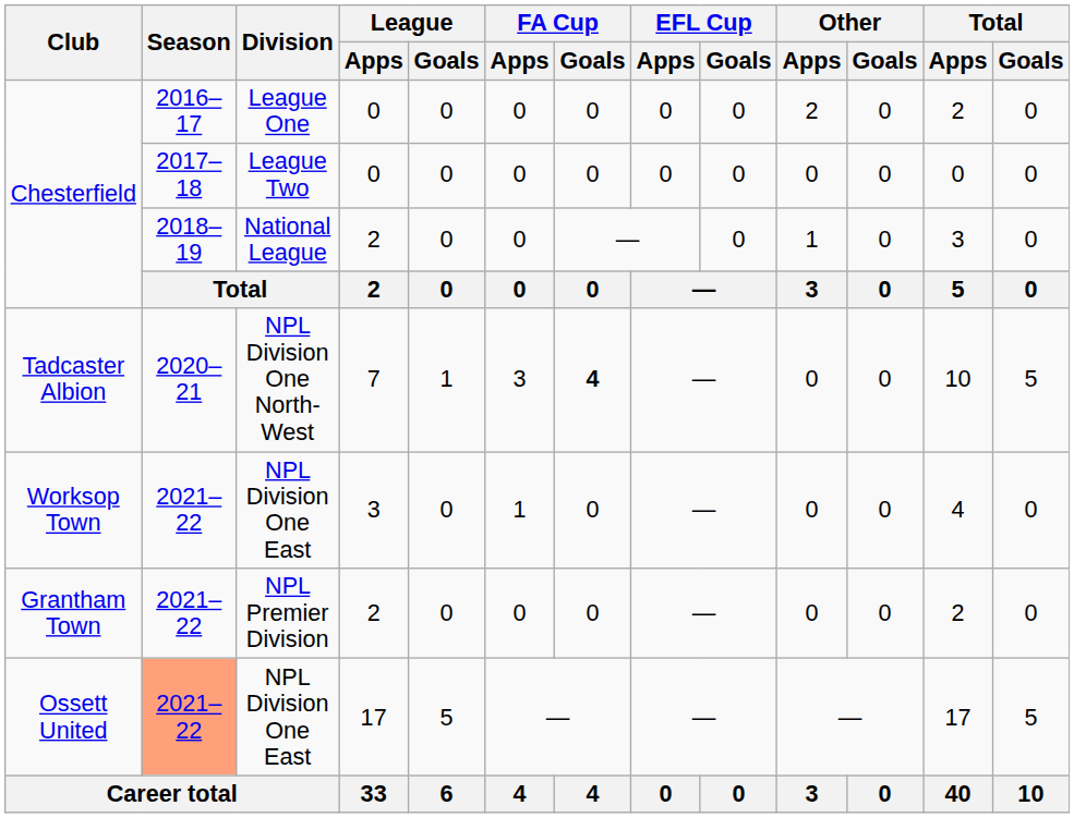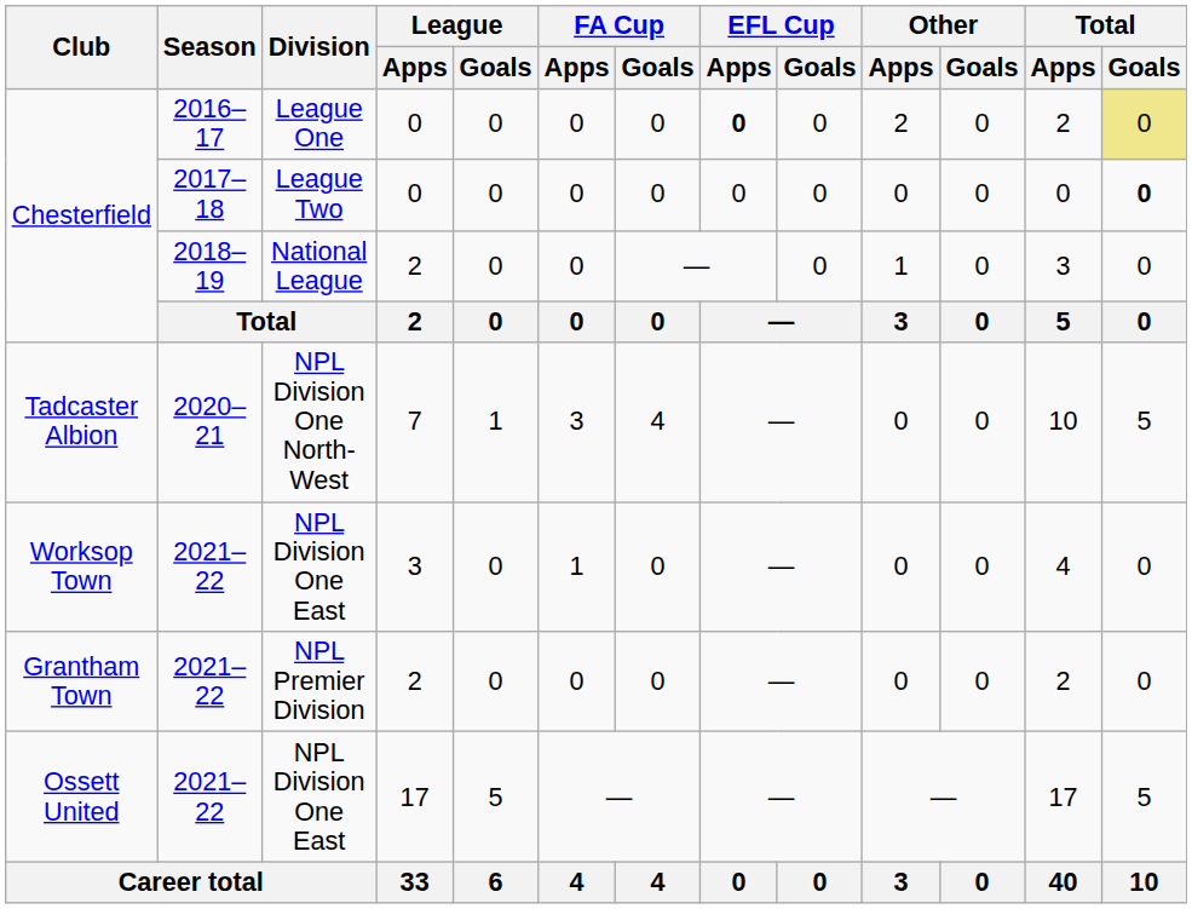League One | EFL Cup / Apps: normal -> bold
League One | Total / Goals: no background -> khaki background
League Two | Total / Goals: normal -> bold
NPL Division One North-West | FA Cup / Goals: bold -> normal
Ossett United / NPL Division One East | Season: lightsalmon background -> no background
